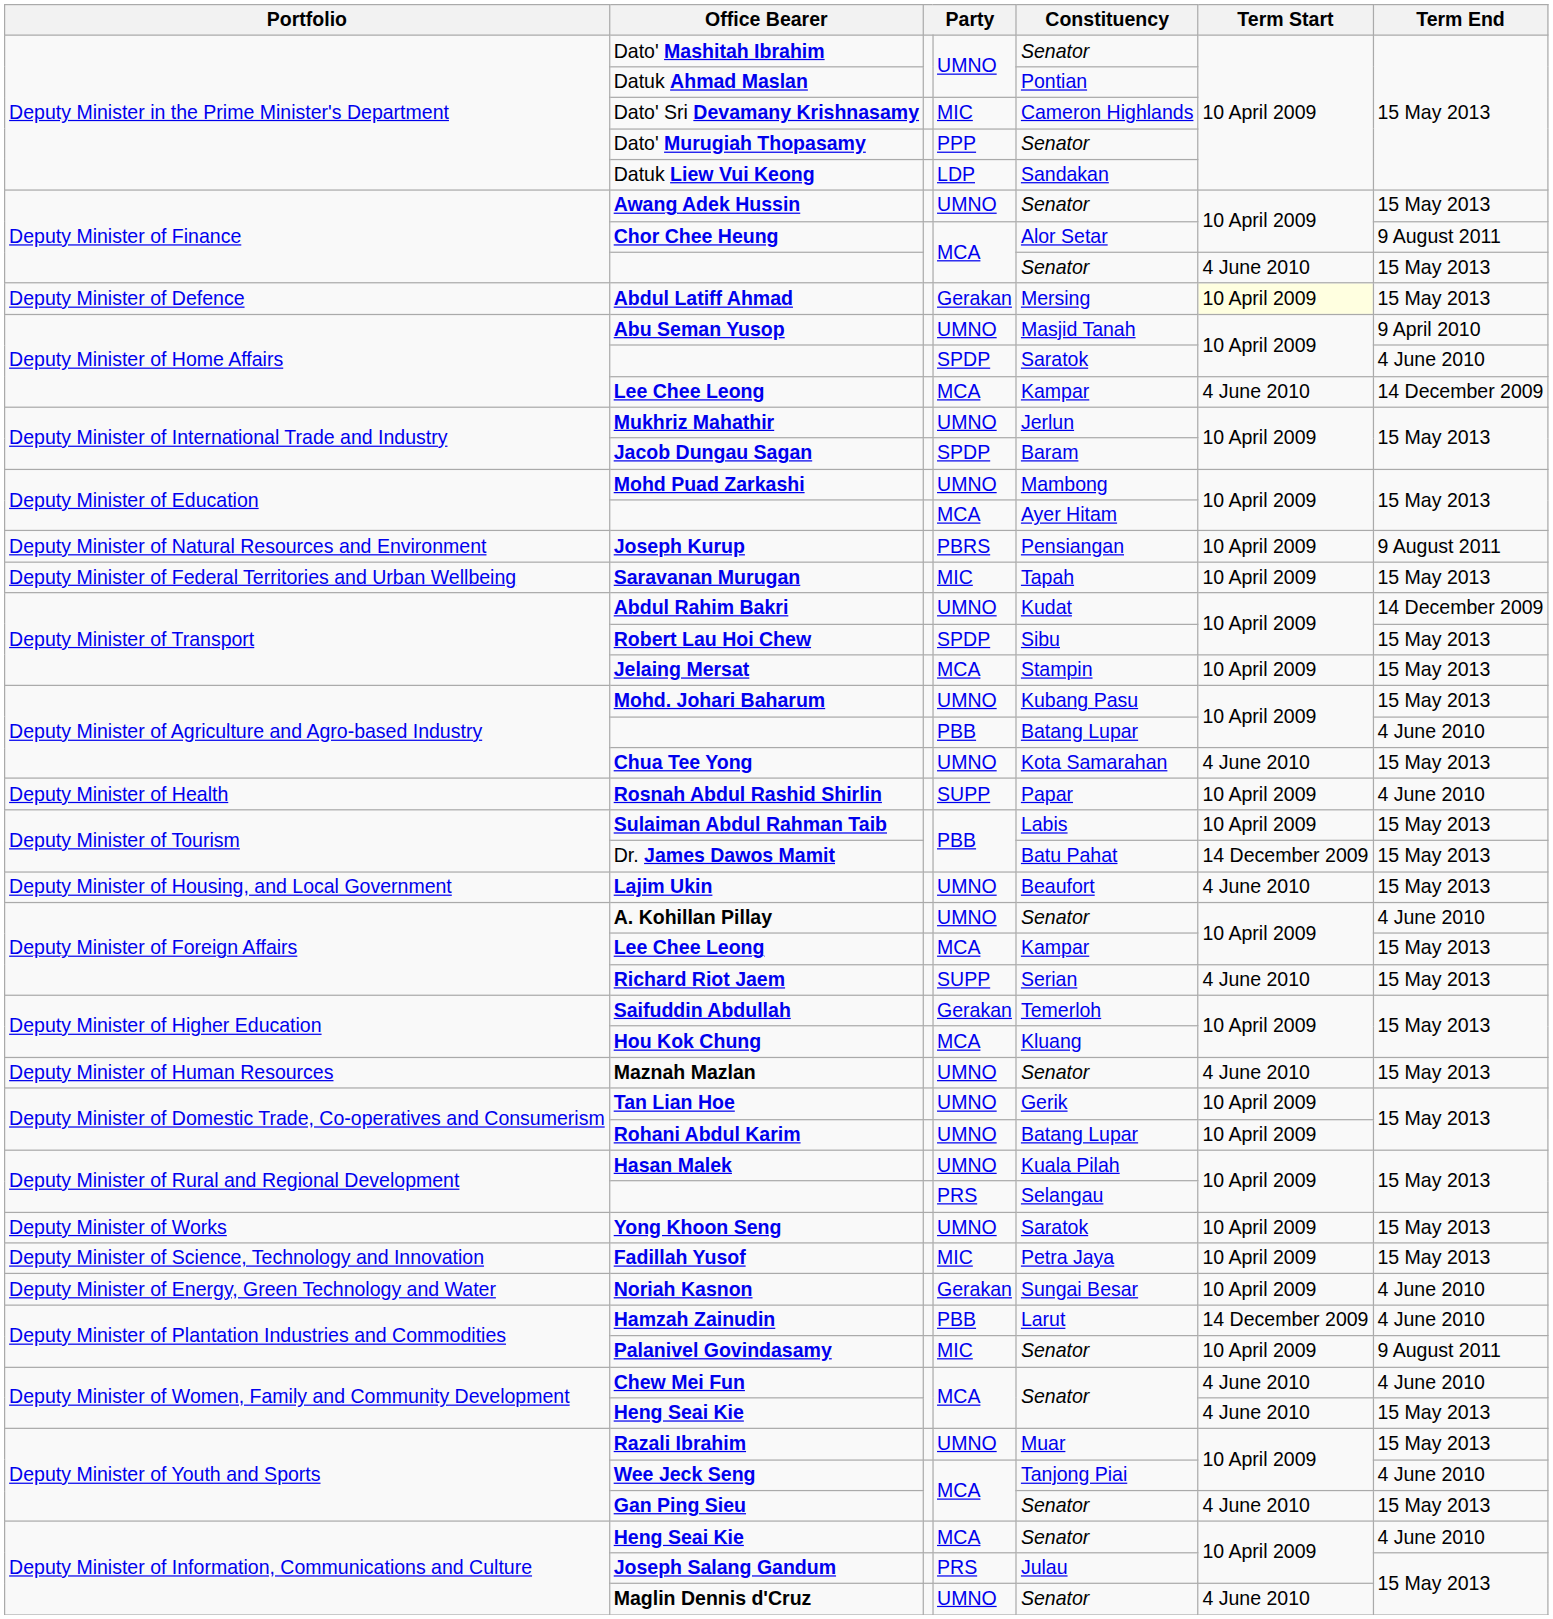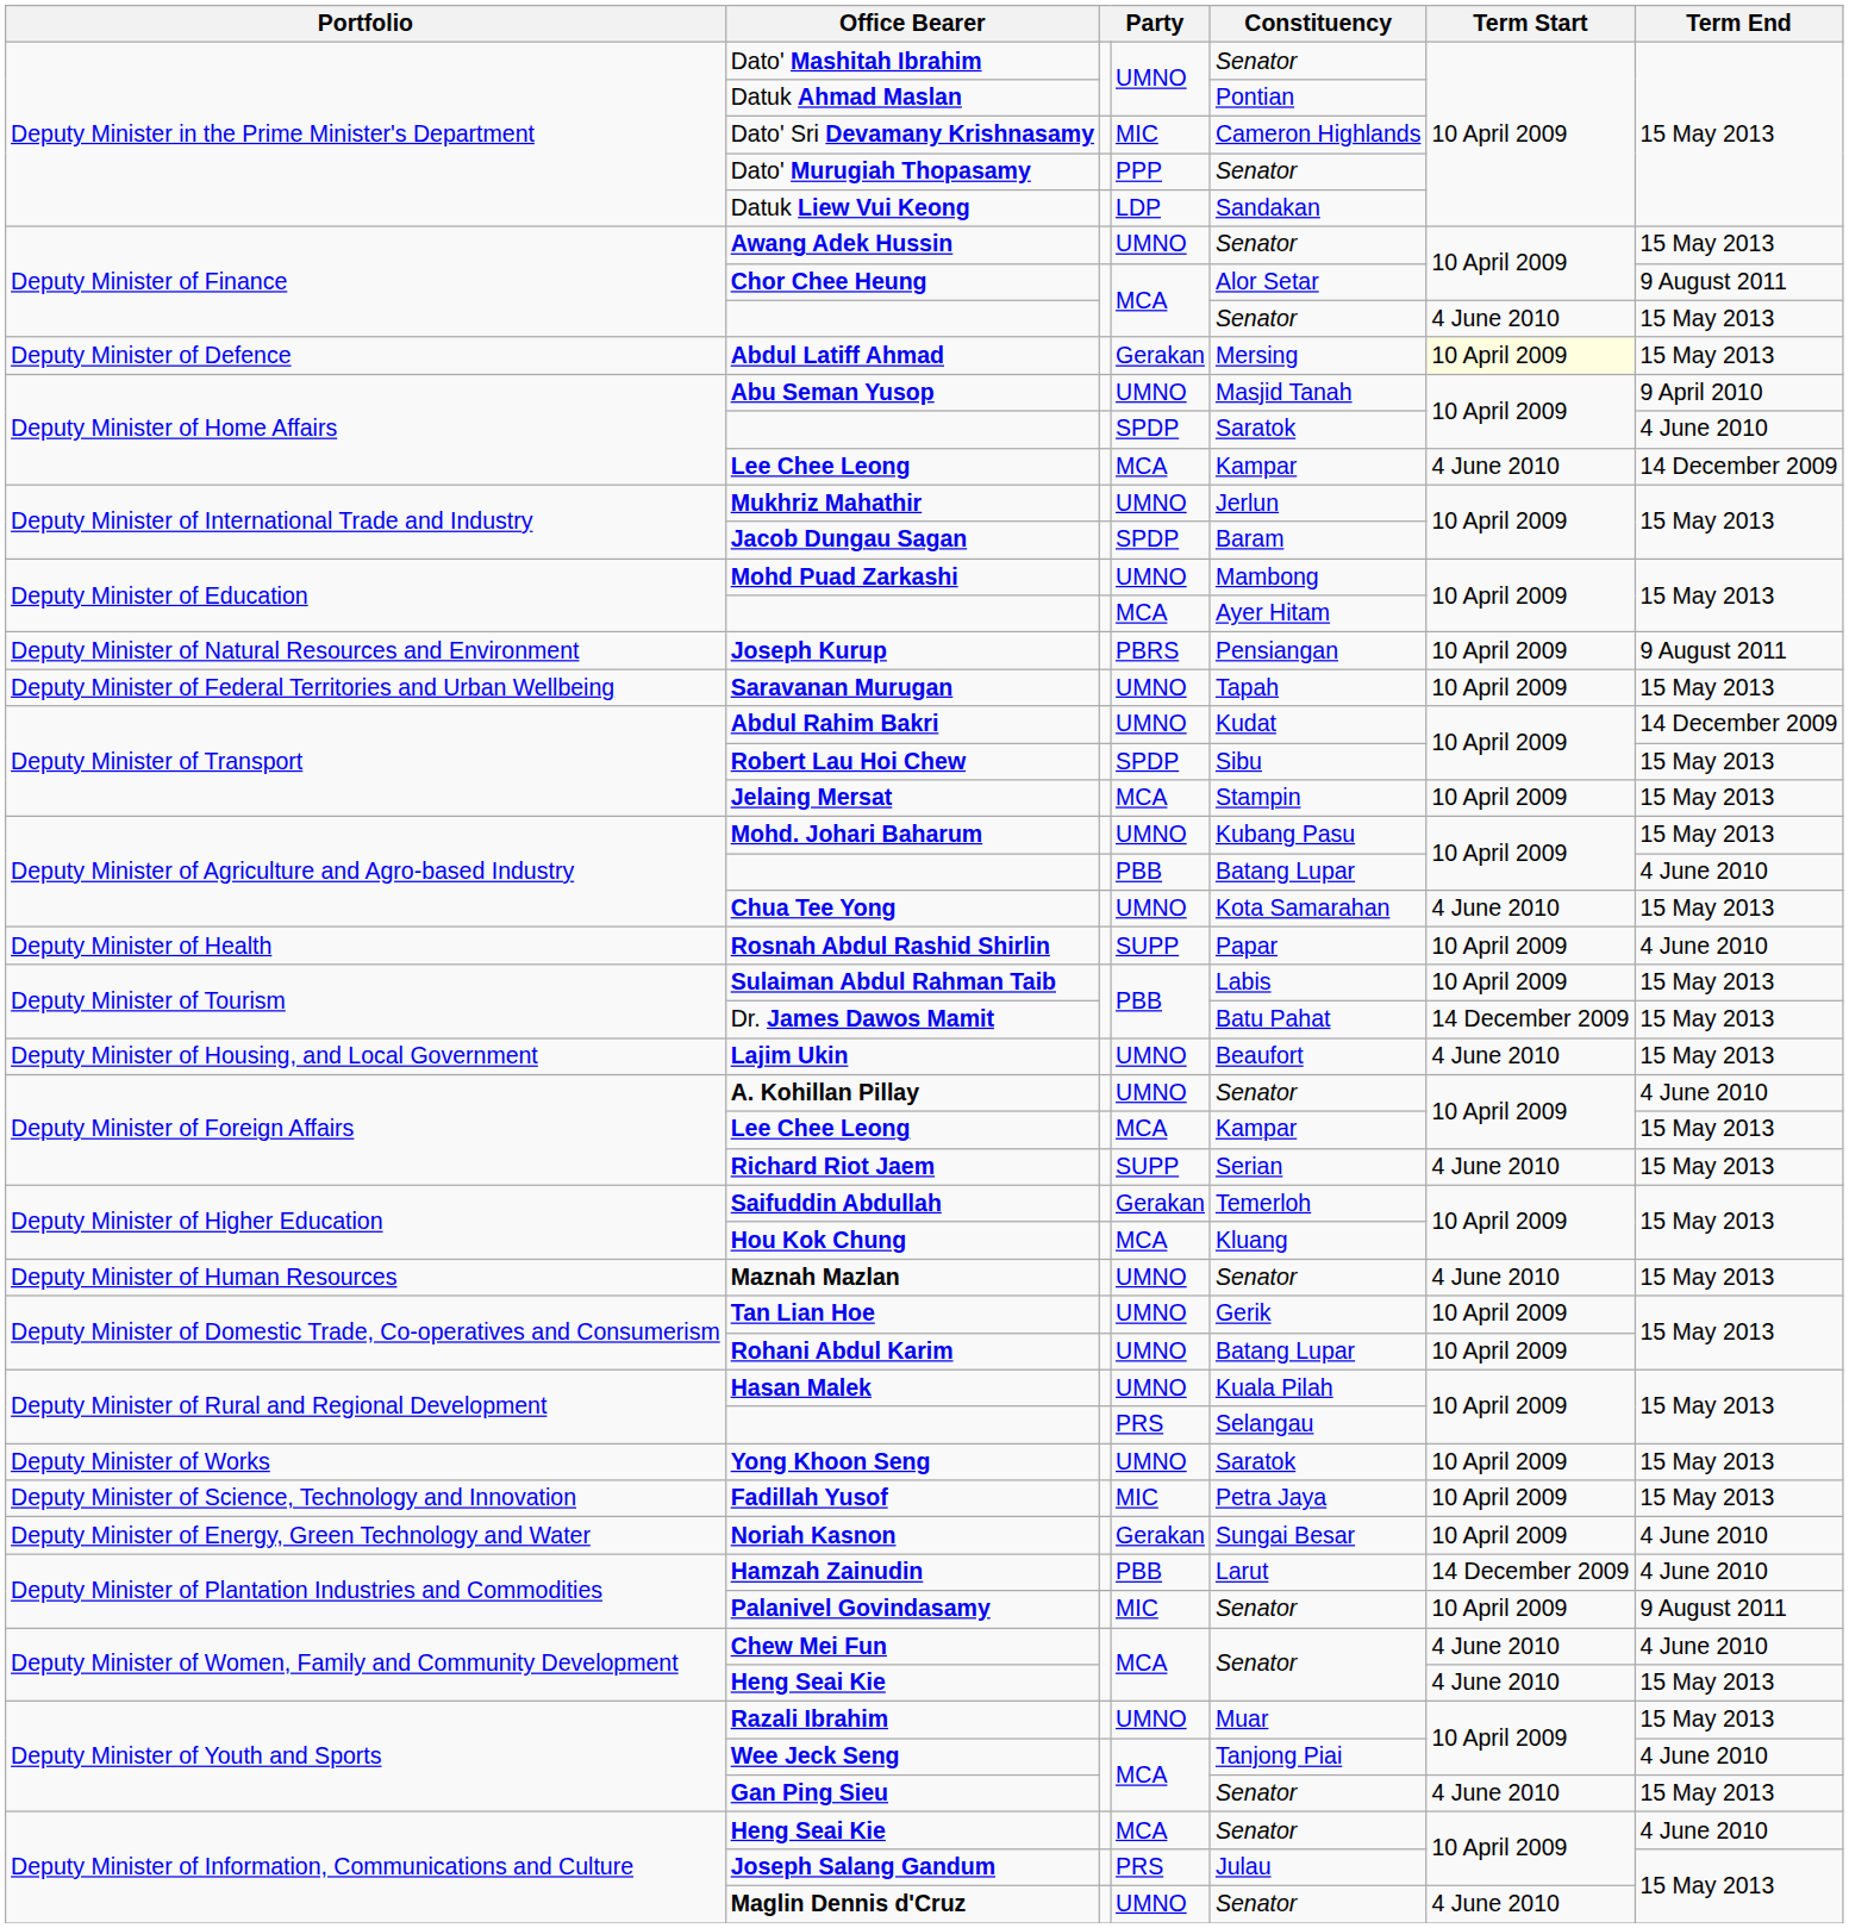Saravanan Murugan | column 4: MIC -> UMNO
